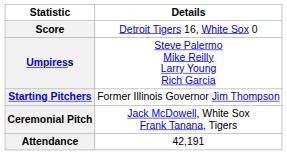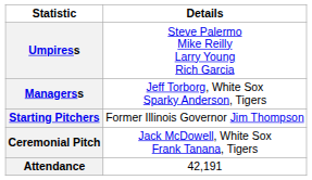- row: Score | Detroit Tigers 16, White Sox 0
+ row: Managerss | Jeff Torborg, White Sox Sparky Anderson, Tigers
